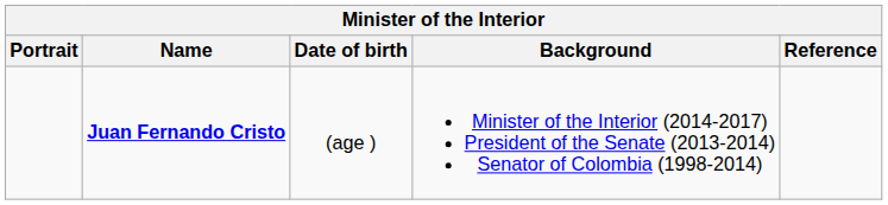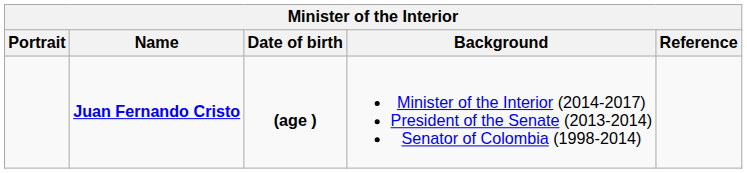Juan Fernando Cristo | Date of birth: normal -> bold
